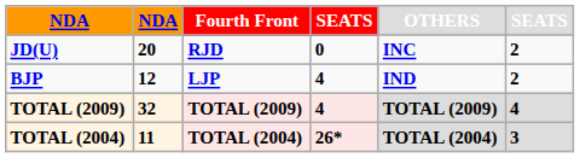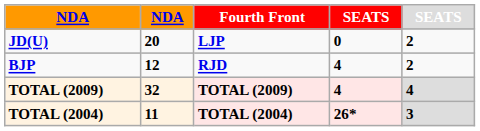- column: OTHERS | INC | IND | TOTAL (2009) | TOTAL (2004)
JD(U) | Fourth Front: RJD -> LJP
BJP | Fourth Front: LJP -> RJD
